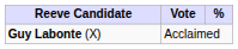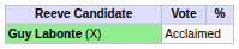Guy Labonte (X) | Reeve Candidate: no background -> lightgreen background
